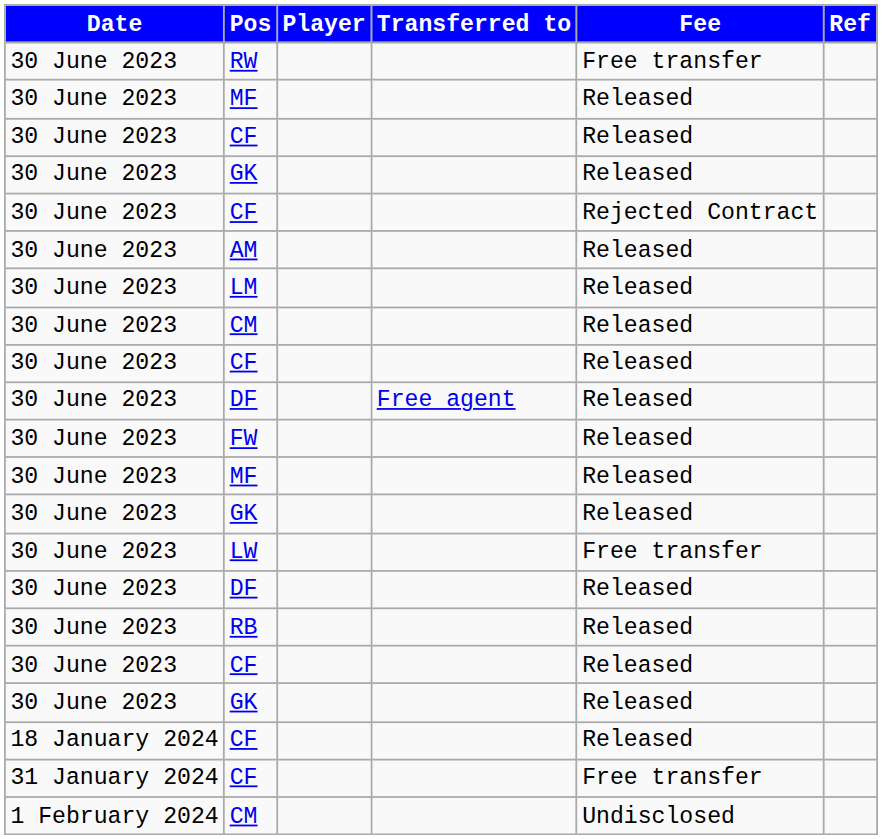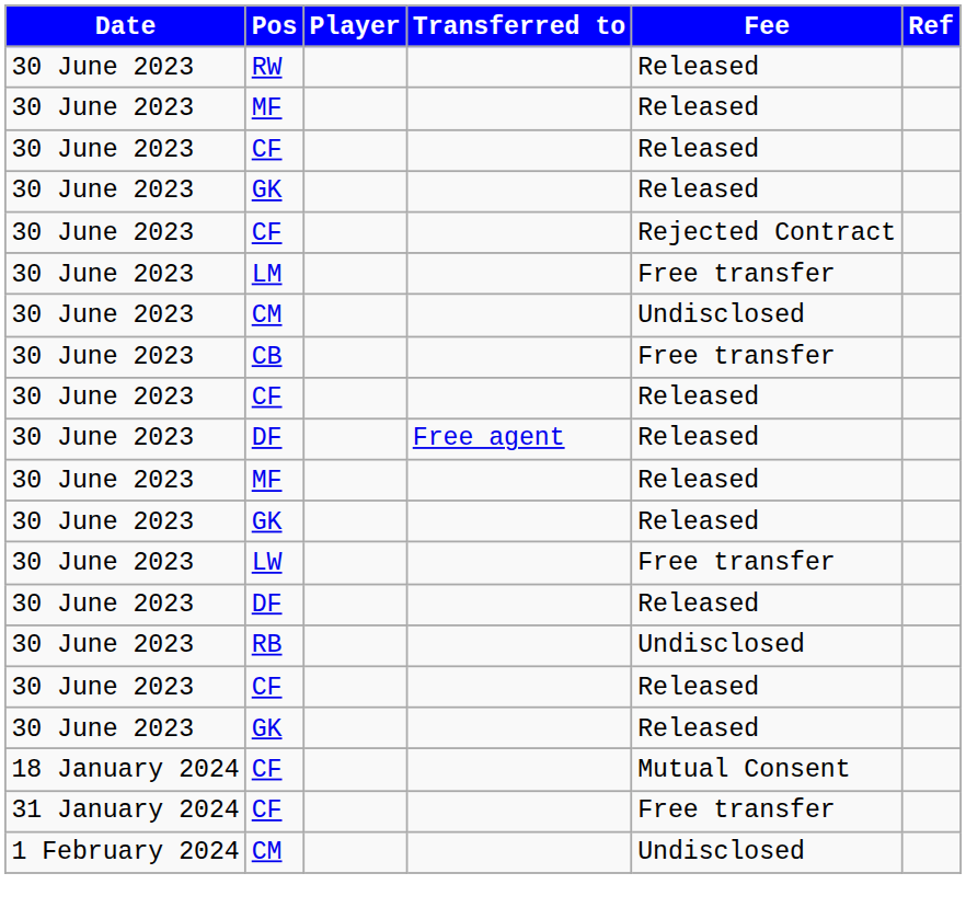RW | Fee: Free transfer -> Released
- row: 30 June 2023 | AM | Released
LM | Fee: Released -> Free transfer
30 June 2023 / CM | Fee: Released -> Undisclosed
+ row: 30 June 2023 | CB | Free transfer
- row: 30 June 2023 | FW | Released
RB | Fee: Released -> Undisclosed
18 January 2024 / CF | Fee: Released -> Mutual Consent
